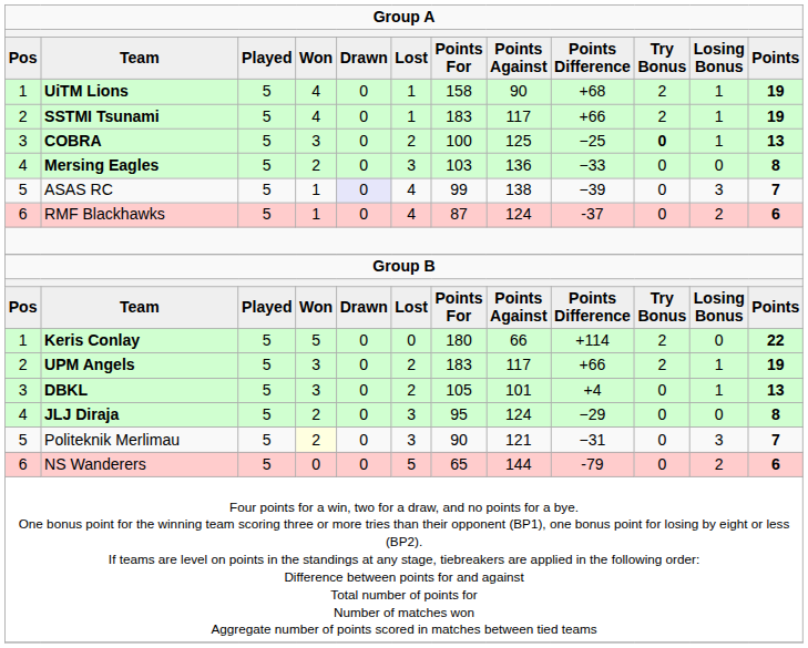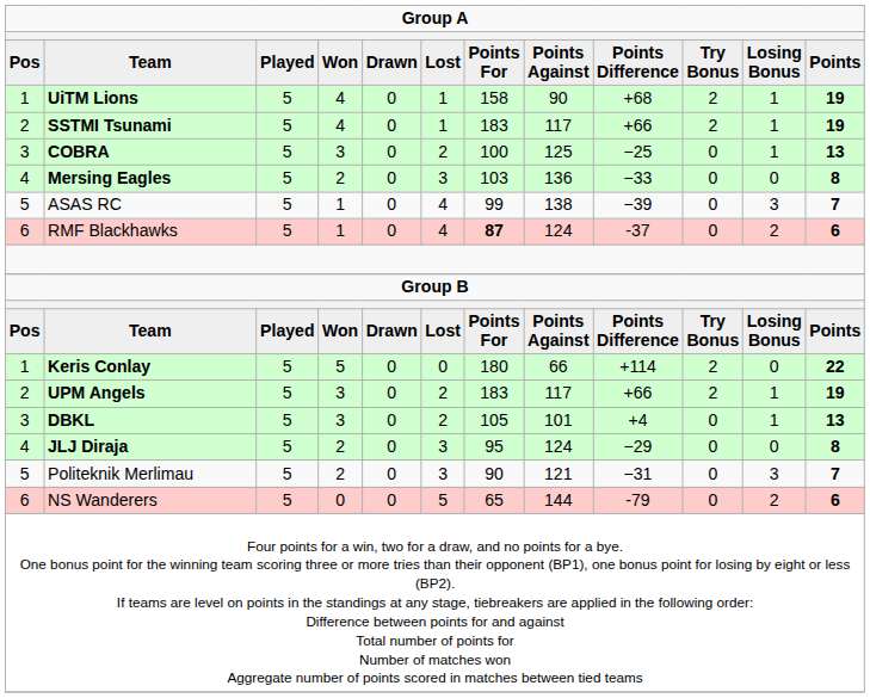COBRA | column 10: bold -> normal
ASAS RC | column 5: lavender background -> no background
RMF Blackhawks | column 7: normal -> bold
Politeknik Merlimau | column 4: lightyellow background -> no background
